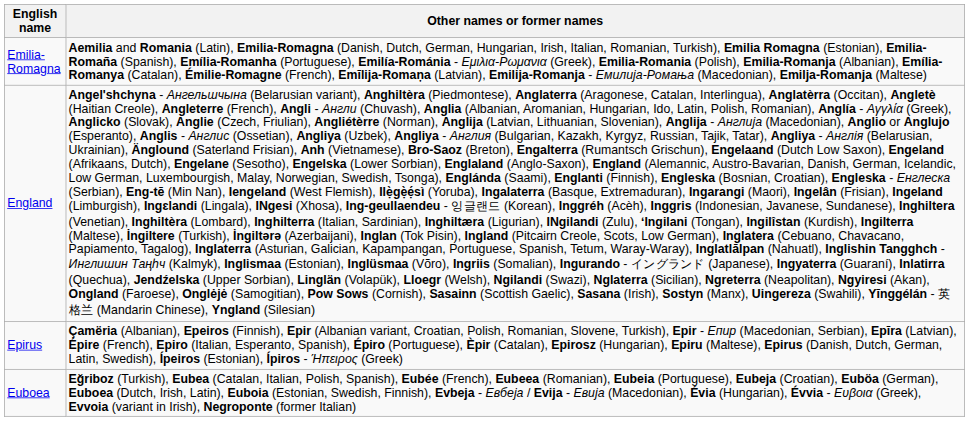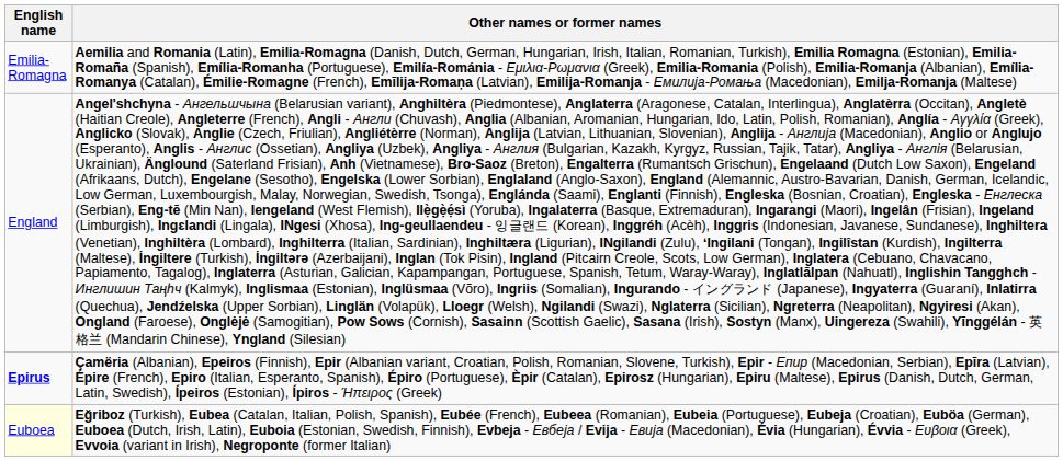Epirus | English name: normal -> bold
Euboea | English name: no background -> lightyellow background
